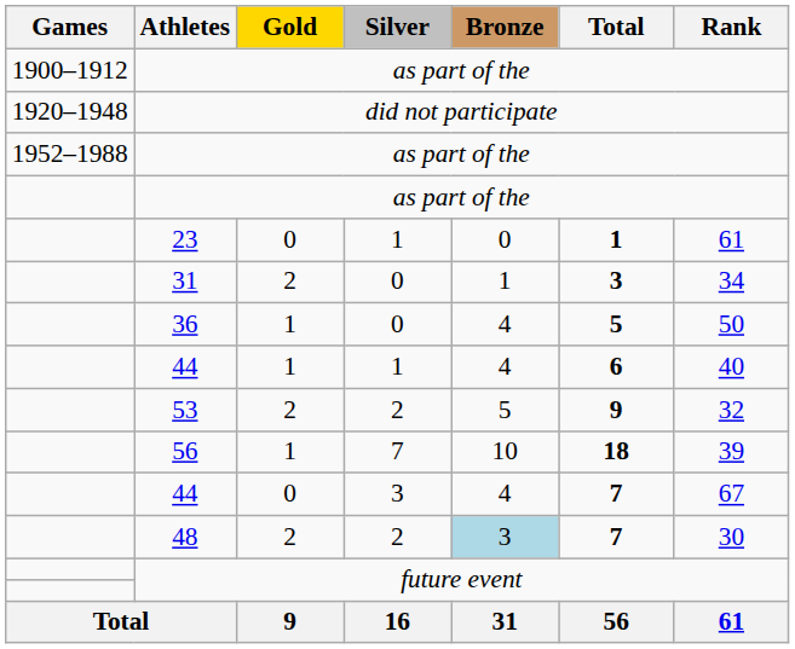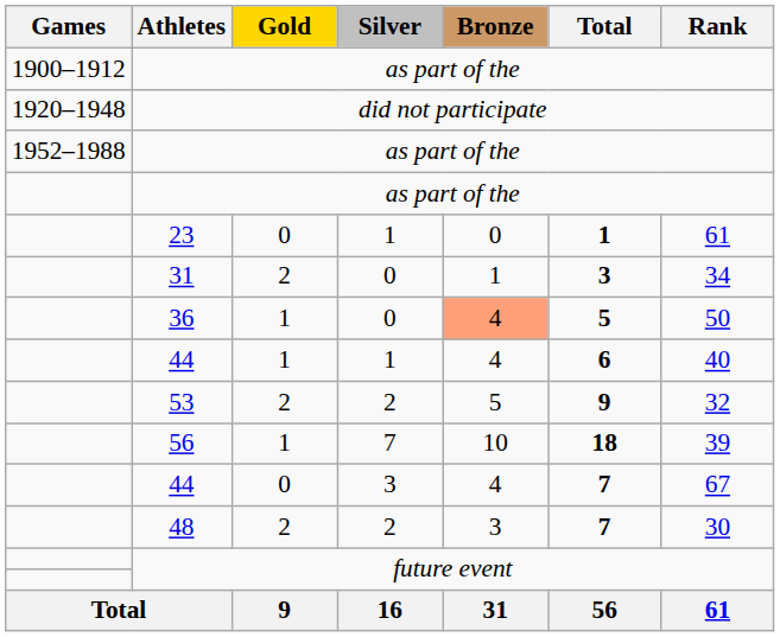36 | Bronze: no background -> lightsalmon background
48 | Bronze: lightblue background -> no background
